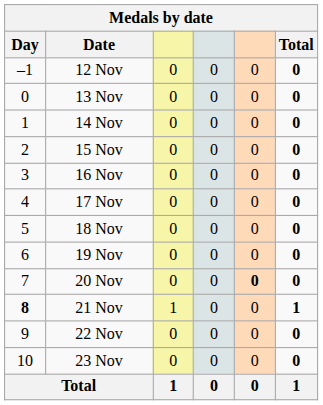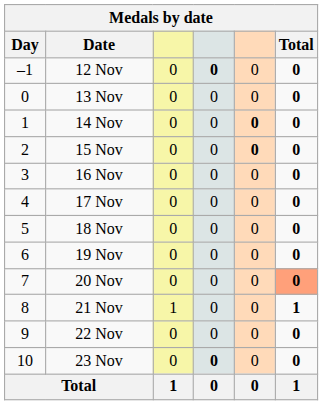12 Nov | column 4: normal -> bold
14 Nov | column 5: normal -> bold
15 Nov | column 5: normal -> bold
20 Nov | column 5: bold -> normal
20 Nov | Total: no background -> lightsalmon background
21 Nov | Day: bold -> normal
23 Nov | column 4: normal -> bold
